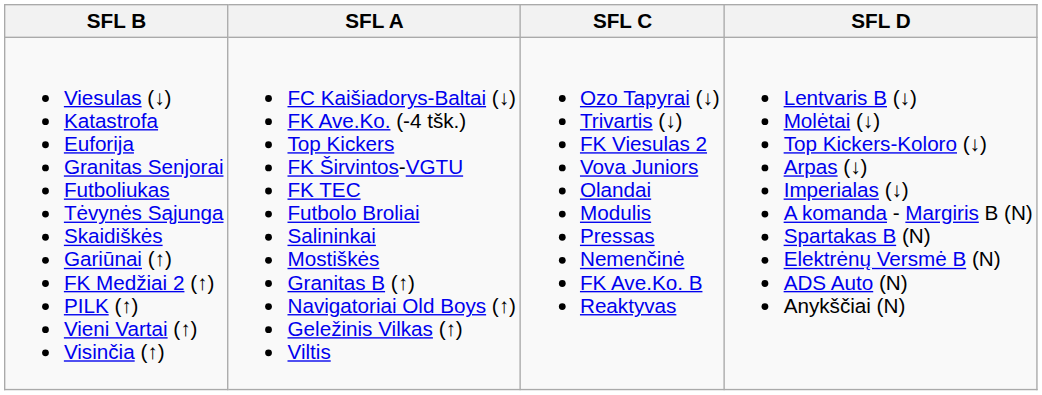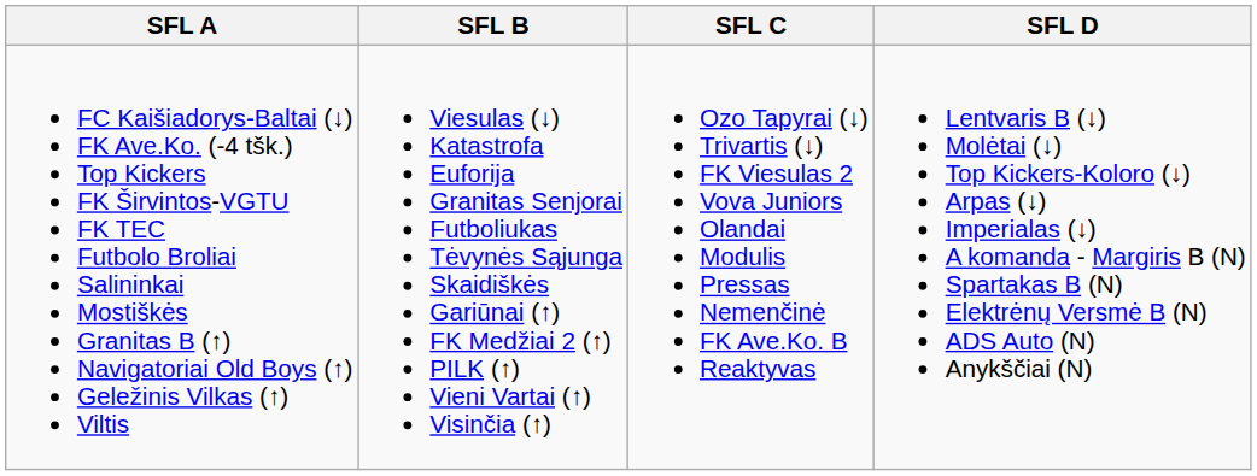columns swapped: SFL A <-> SFL B
